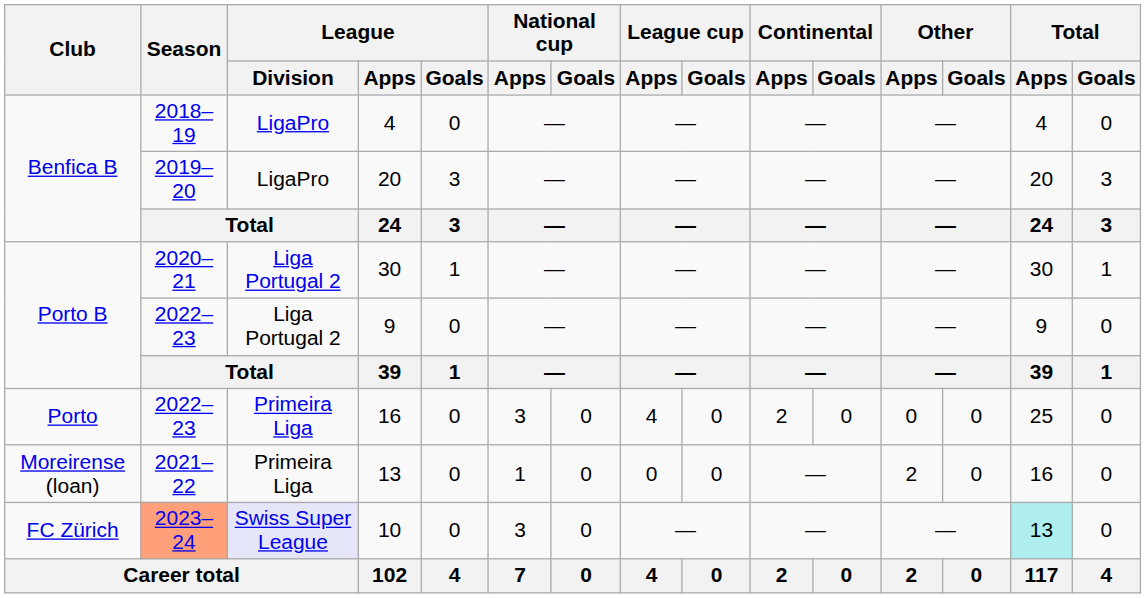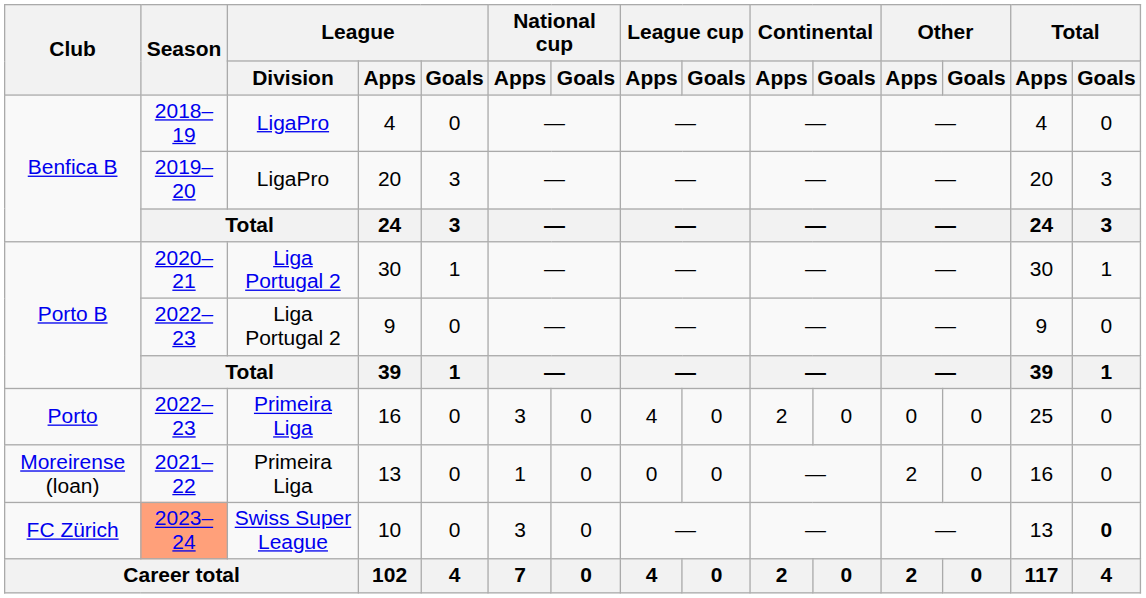10 | League / Division: lavender background -> no background
10 | Total / Apps: paleturquoise background -> no background
10 | Total / Goals: normal -> bold
